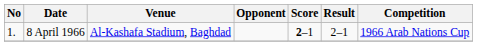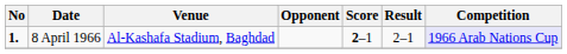8 April 1966 | No: normal -> bold
8 April 1966 | Competition: no background -> lavender background
